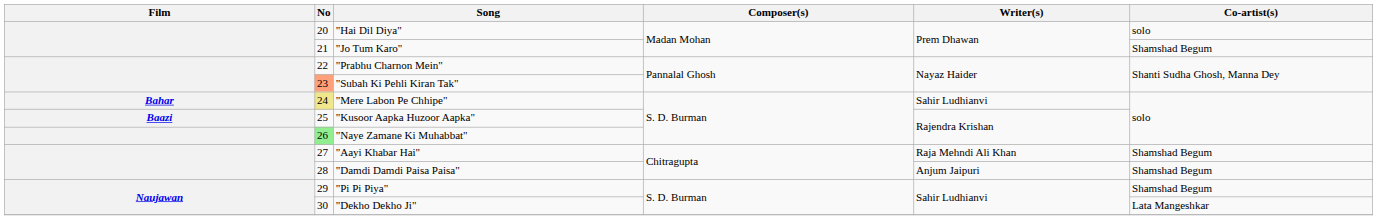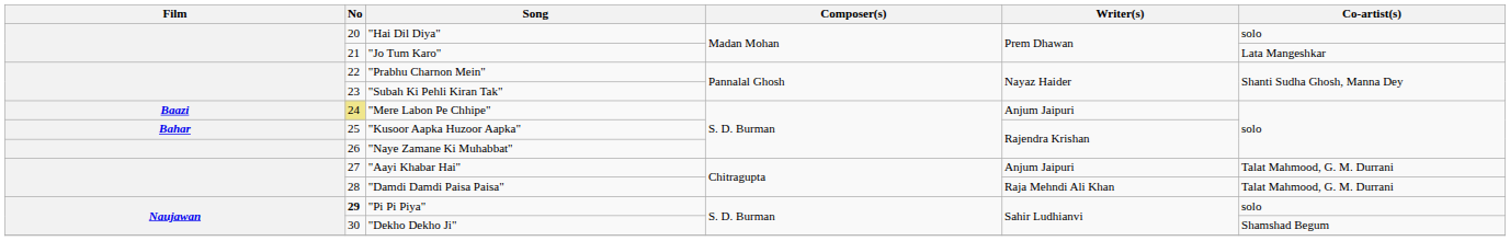"Jo Tum Karo" | Co-artist(s): Shamshad Begum -> Lata Mangeshkar
"Subah Ki Pehli Kiran Tak" | No: lightsalmon background -> no background
"Mere Labon Pe Chhipe" | Film: Bahar -> Baazi
"Mere Labon Pe Chhipe" | Writer(s): Sahir Ludhianvi -> Anjum Jaipuri
"Kusoor Aapka Huzoor Aapka" | Film: Baazi -> Bahar
"Naye Zamane Ki Muhabbat" | No: lightgreen background -> no background
"Aayi Khabar Hai" | Writer(s): Raja Mehndi Ali Khan -> Anjum Jaipuri
"Aayi Khabar Hai" | Co-artist(s): Shamshad Begum -> Talat Mahmood, G. M. Durrani
"Damdi Damdi Paisa Paisa" | Writer(s): Anjum Jaipuri -> Raja Mehndi Ali Khan
"Damdi Damdi Paisa Paisa" | Co-artist(s): Shamshad Begum -> Talat Mahmood, G. M. Durrani
"Pi Pi Piya" | No: normal -> bold
"Pi Pi Piya" | Co-artist(s): Shamshad Begum -> solo
"Dekho Dekho Ji" | Co-artist(s): Lata Mangeshkar -> Shamshad Begum
